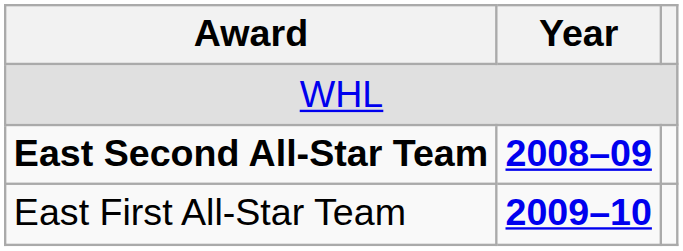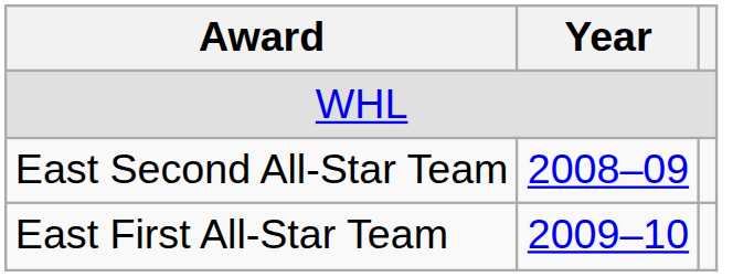East Second All-Star Team | Award: bold -> normal
East Second All-Star Team | Year: bold -> normal
East First All-Star Team | Year: bold -> normal
